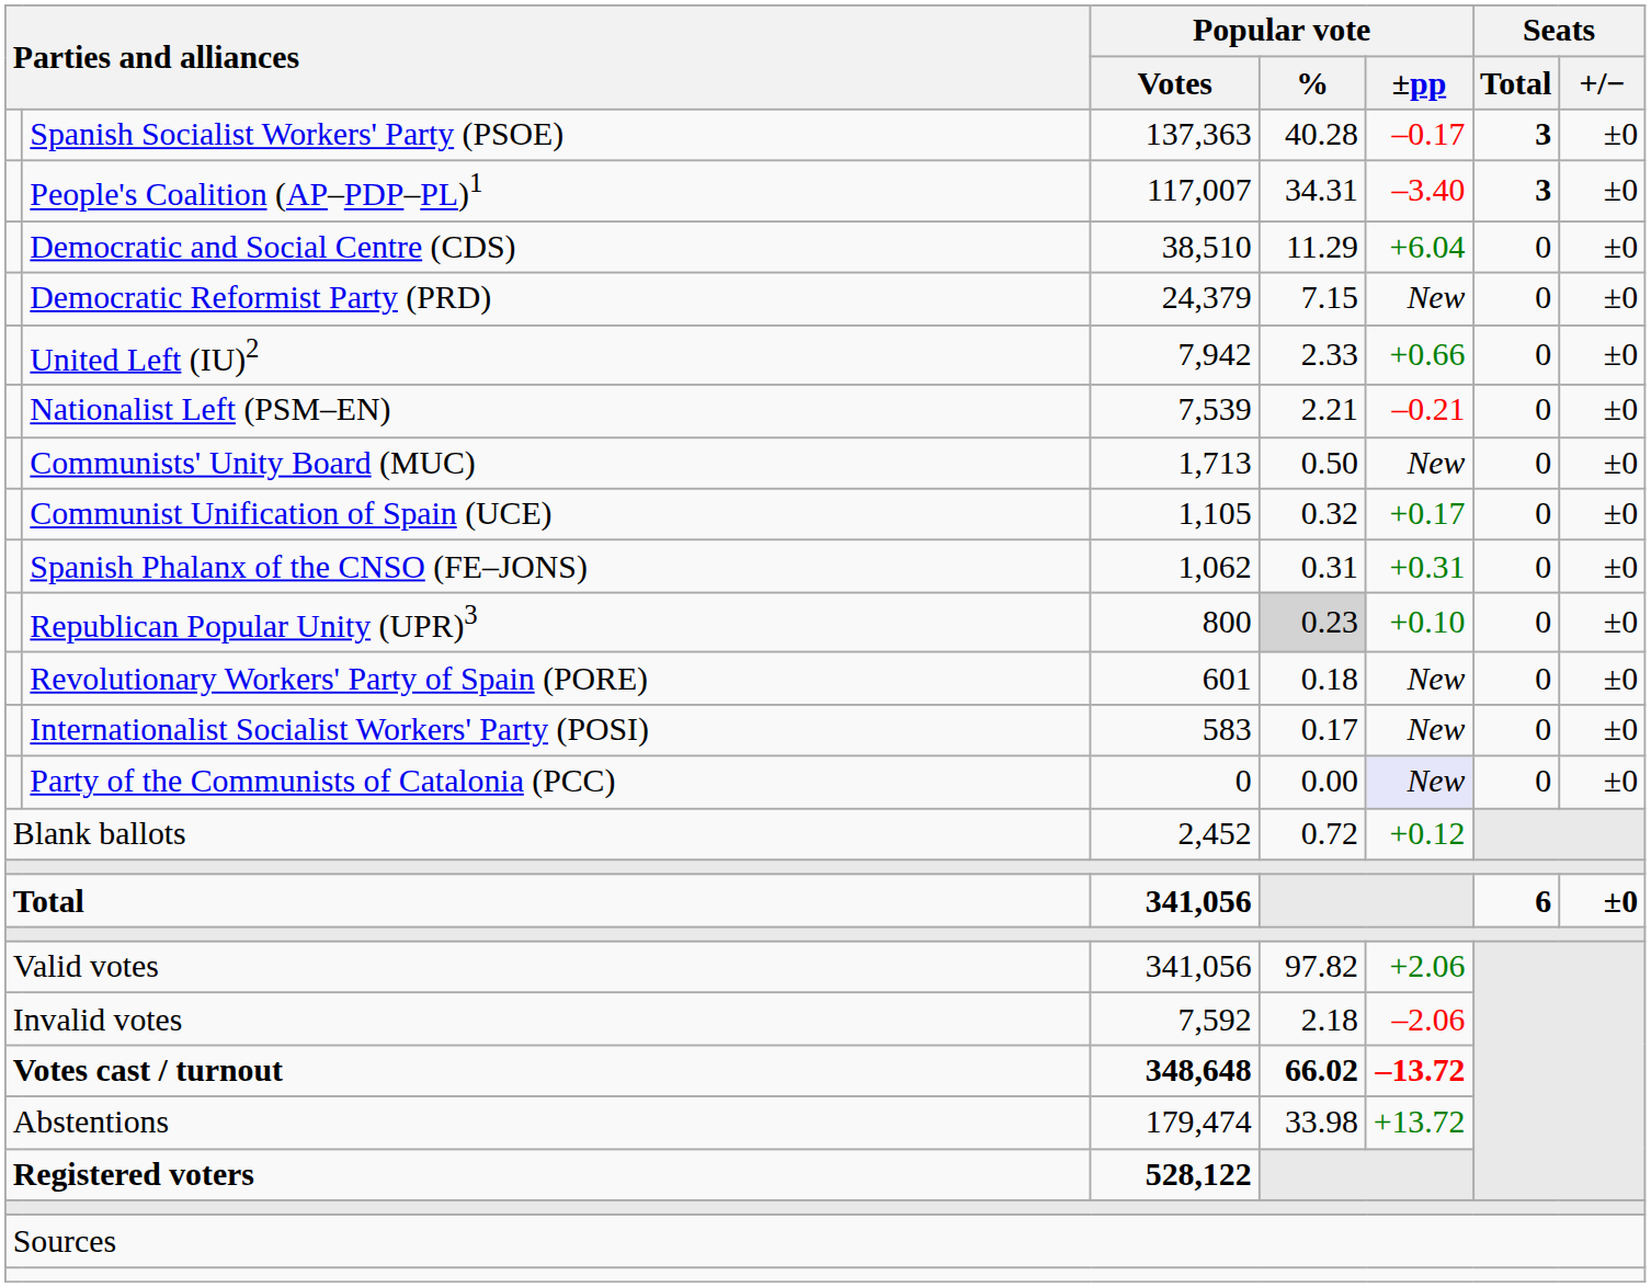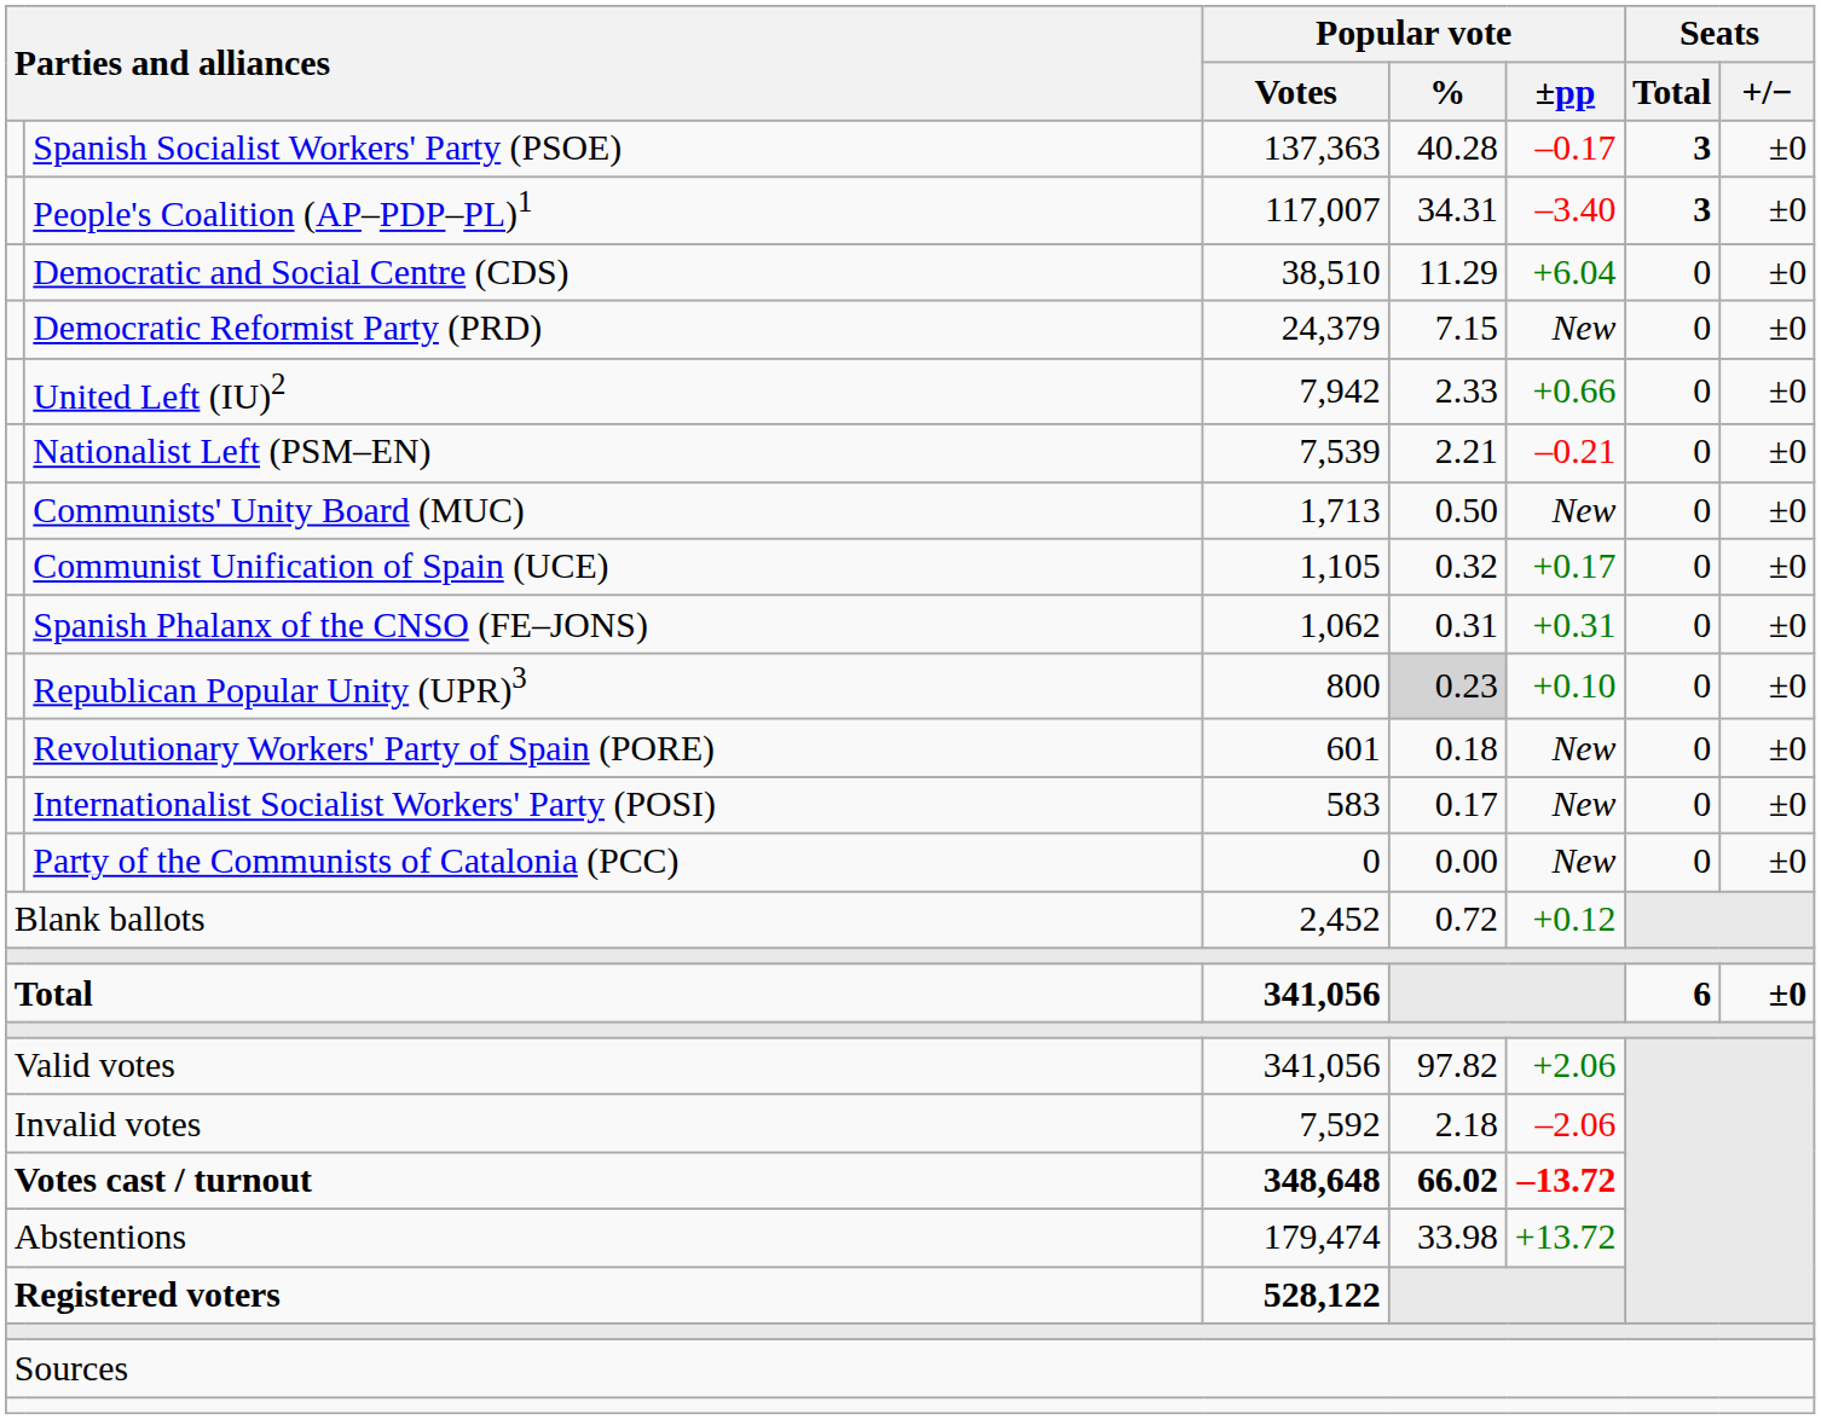Party of the Communists of Catalonia (PCC) | Popular vote / ±pp: lavender background -> no background
